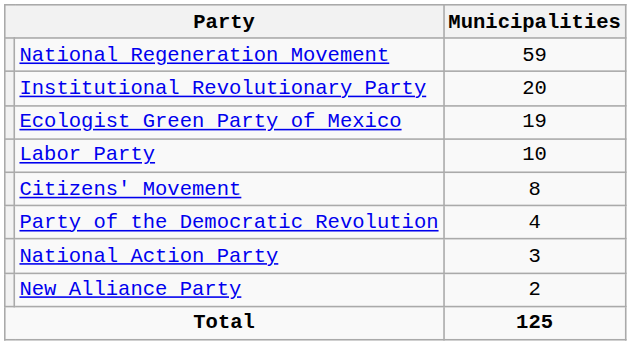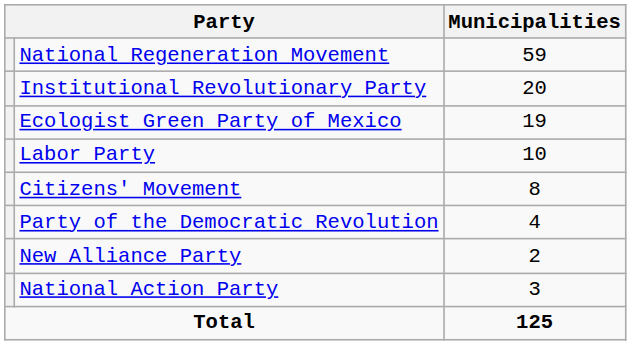rows swapped: National Action Party <-> New Alliance Party
